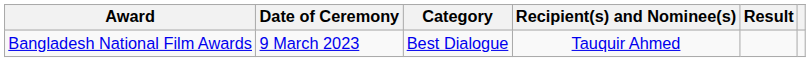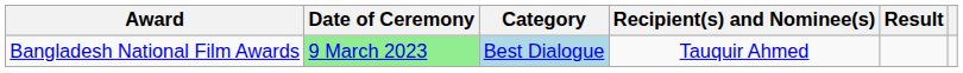Bangladesh National Film Awards | Date of Ceremony: no background -> lightgreen background
Bangladesh National Film Awards | Category: no background -> lightblue background
